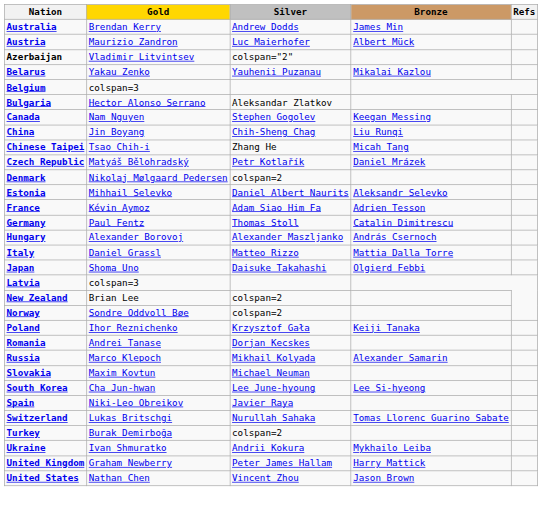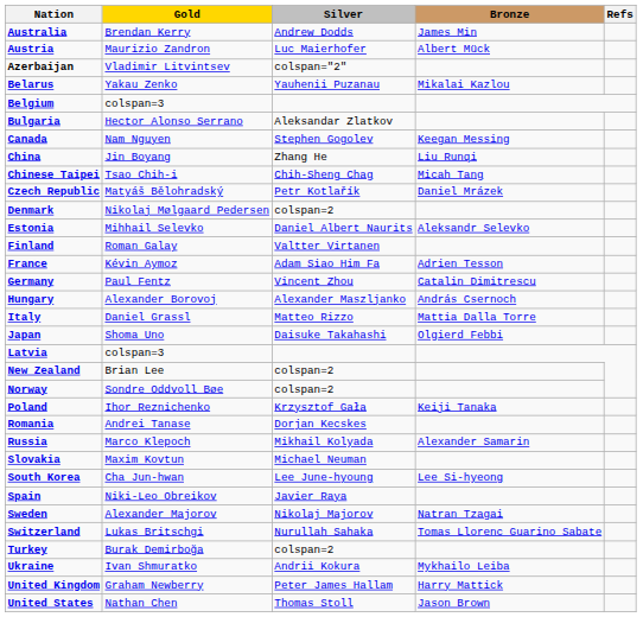China | Silver: Chih-Sheng Chag -> Zhang He
Chinese Taipei | Silver: Zhang He -> Chih-Sheng Chag
+ row: Finland | Roman Galay | Valtter Virtanen
Germany | Silver: Thomas Stoll -> Vincent Zhou
+ row: Sweden | Alexander Majorov | Nikolaj Majorov | Natran Tzagai
United States | Silver: Vincent Zhou -> Thomas Stoll
